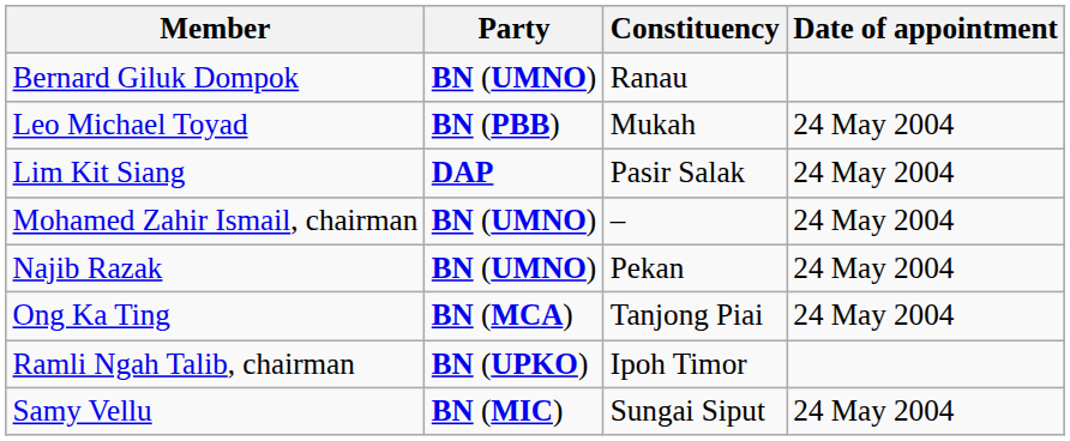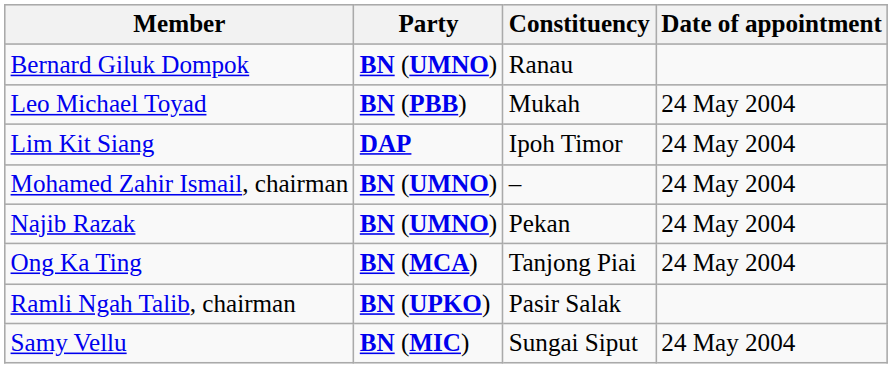Lim Kit Siang | Constituency: Pasir Salak -> Ipoh Timor
Ramli Ngah Talib, chairman | Constituency: Ipoh Timor -> Pasir Salak
